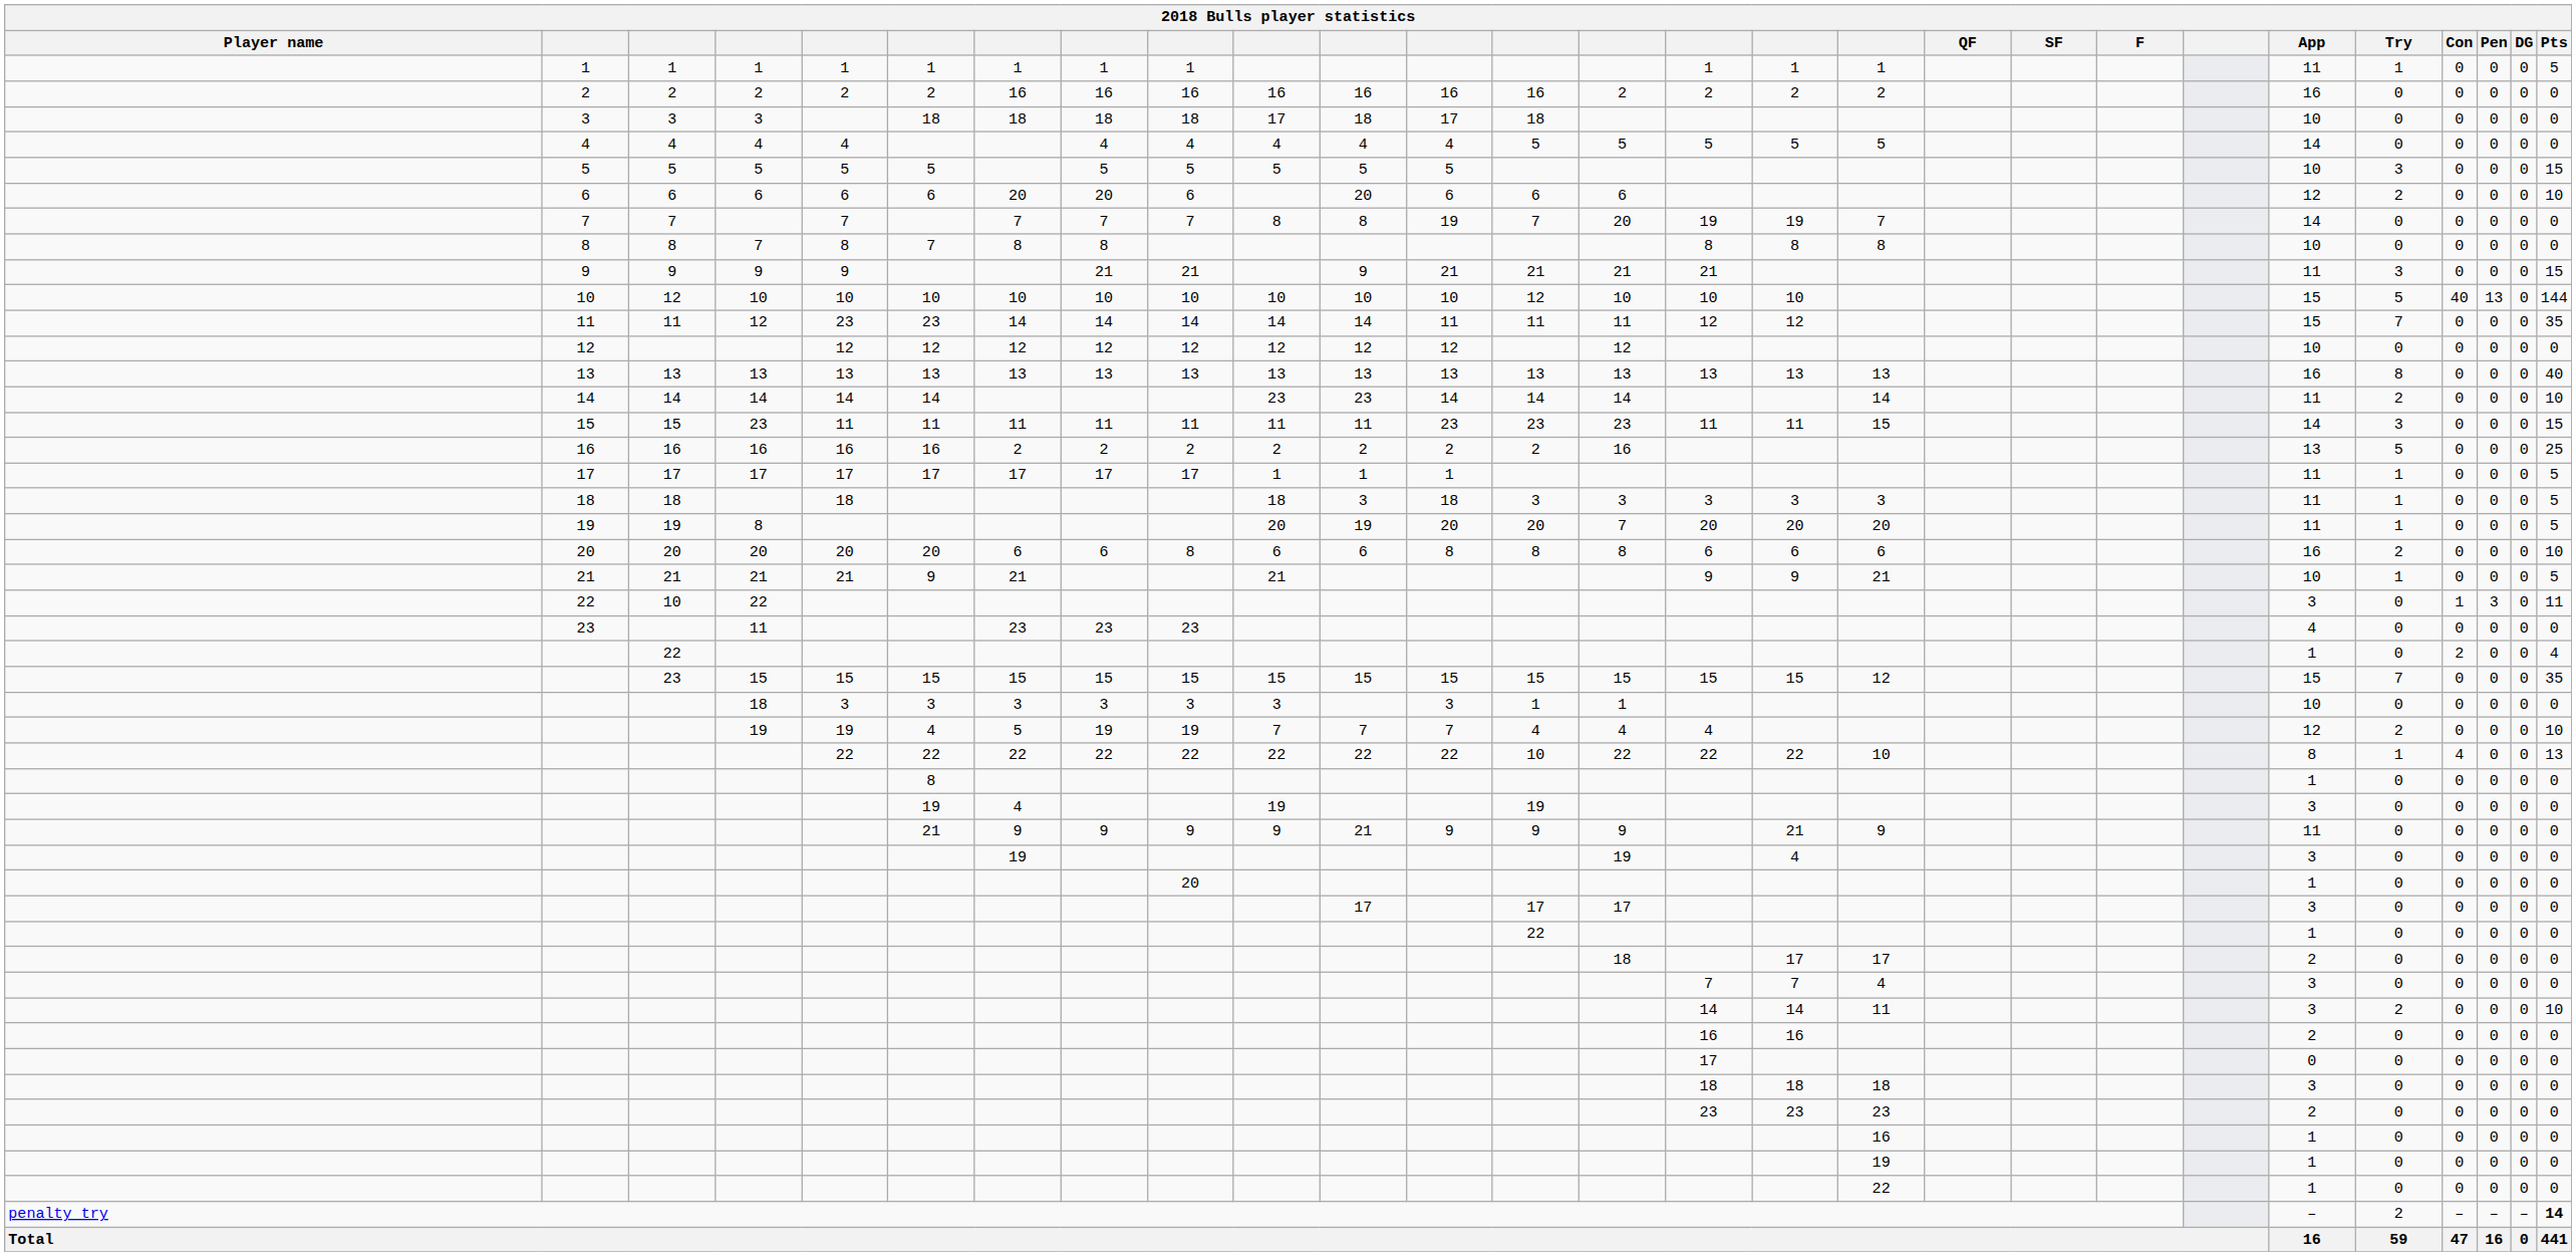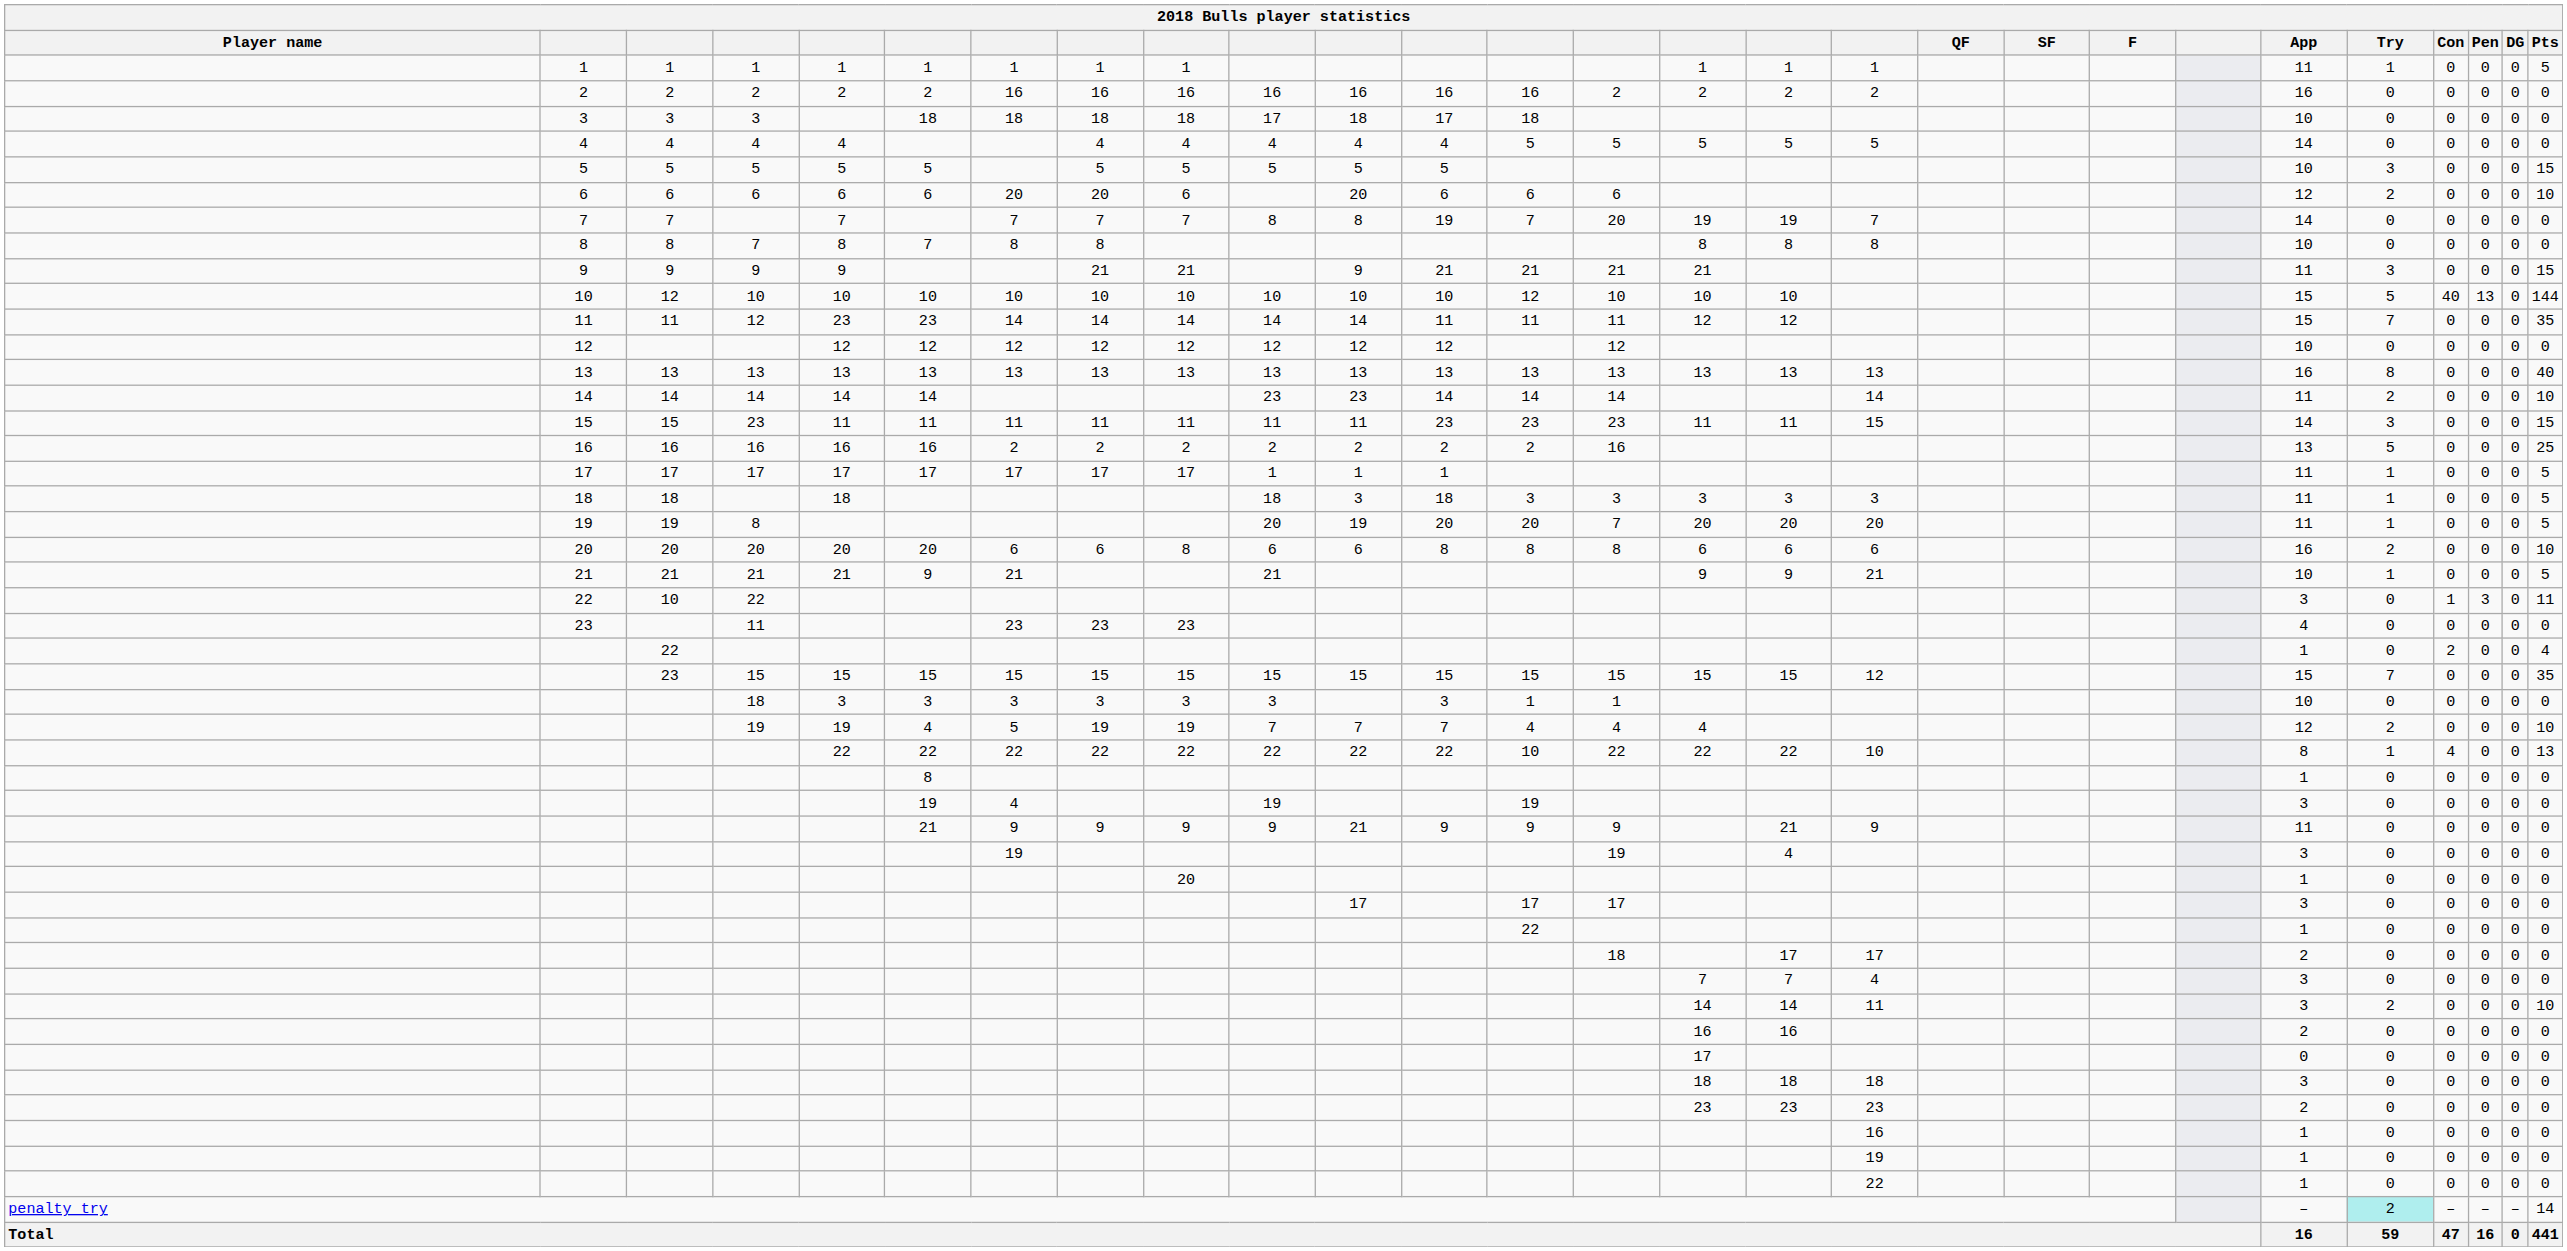penalty try | Try: no background -> paleturquoise background
penalty try | Pts: bold -> normal
